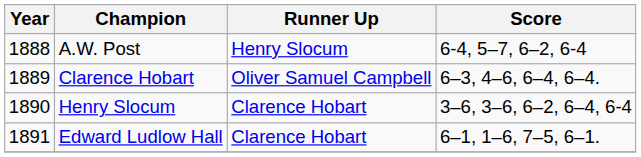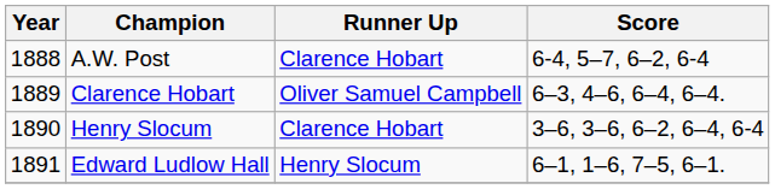A.W. Post | Runner Up: Henry Slocum -> Clarence Hobart
Edward Ludlow Hall | Runner Up: Clarence Hobart -> Henry Slocum
